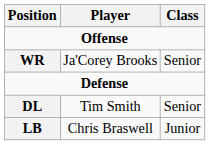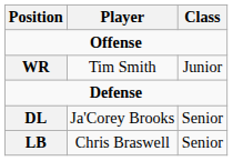WR | Player: Ja'Corey Brooks -> Tim Smith
WR | Class: Senior -> Junior
DL | Player: Tim Smith -> Ja'Corey Brooks
LB | Class: Junior -> Senior
